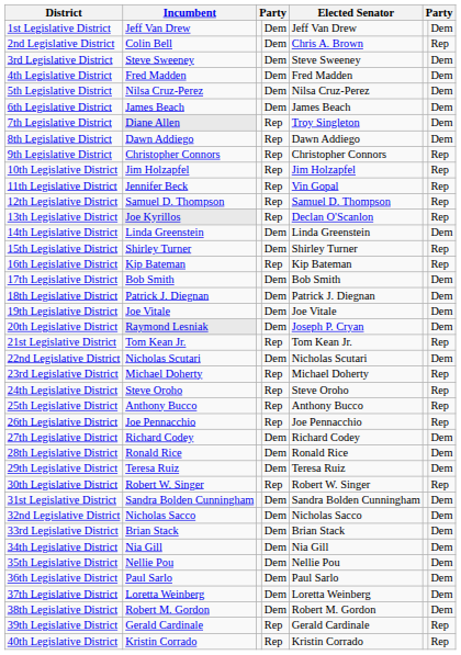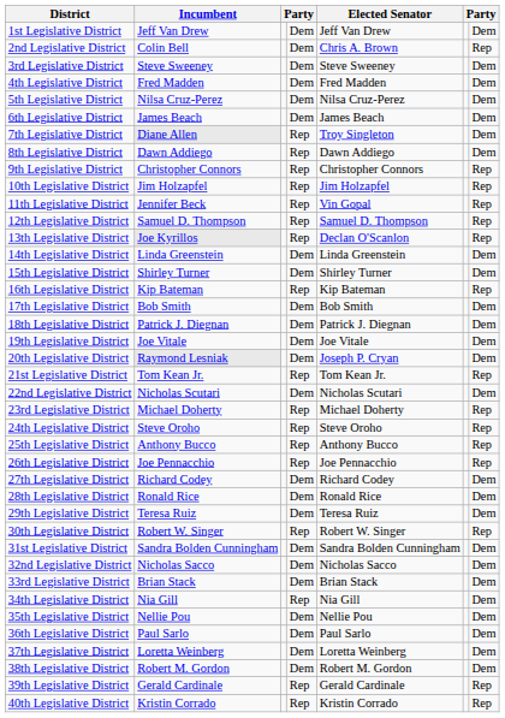15th Legislative District | column 7: Rep -> Dem
34th Legislative District | column 4: Dem -> Rep
